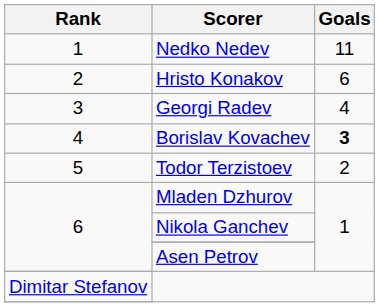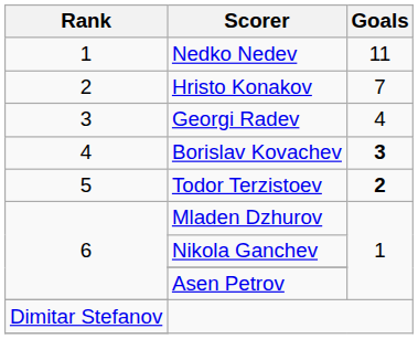Hristo Konakov | Goals: 6 -> 7
Todor Terzistoev | Goals: normal -> bold
